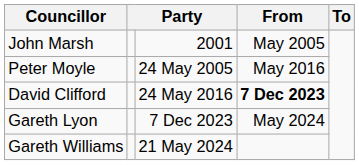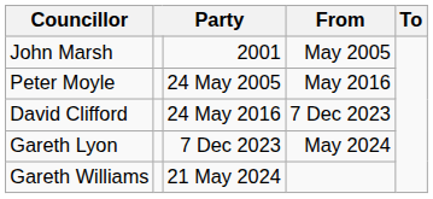David Clifford | From: bold -> normal
